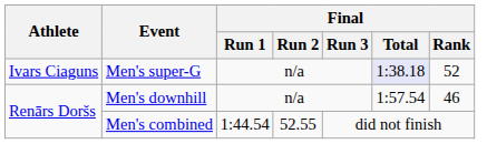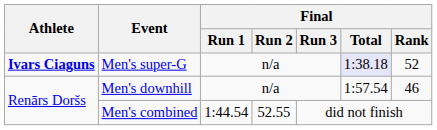Men's super-G | Athlete: normal -> bold
